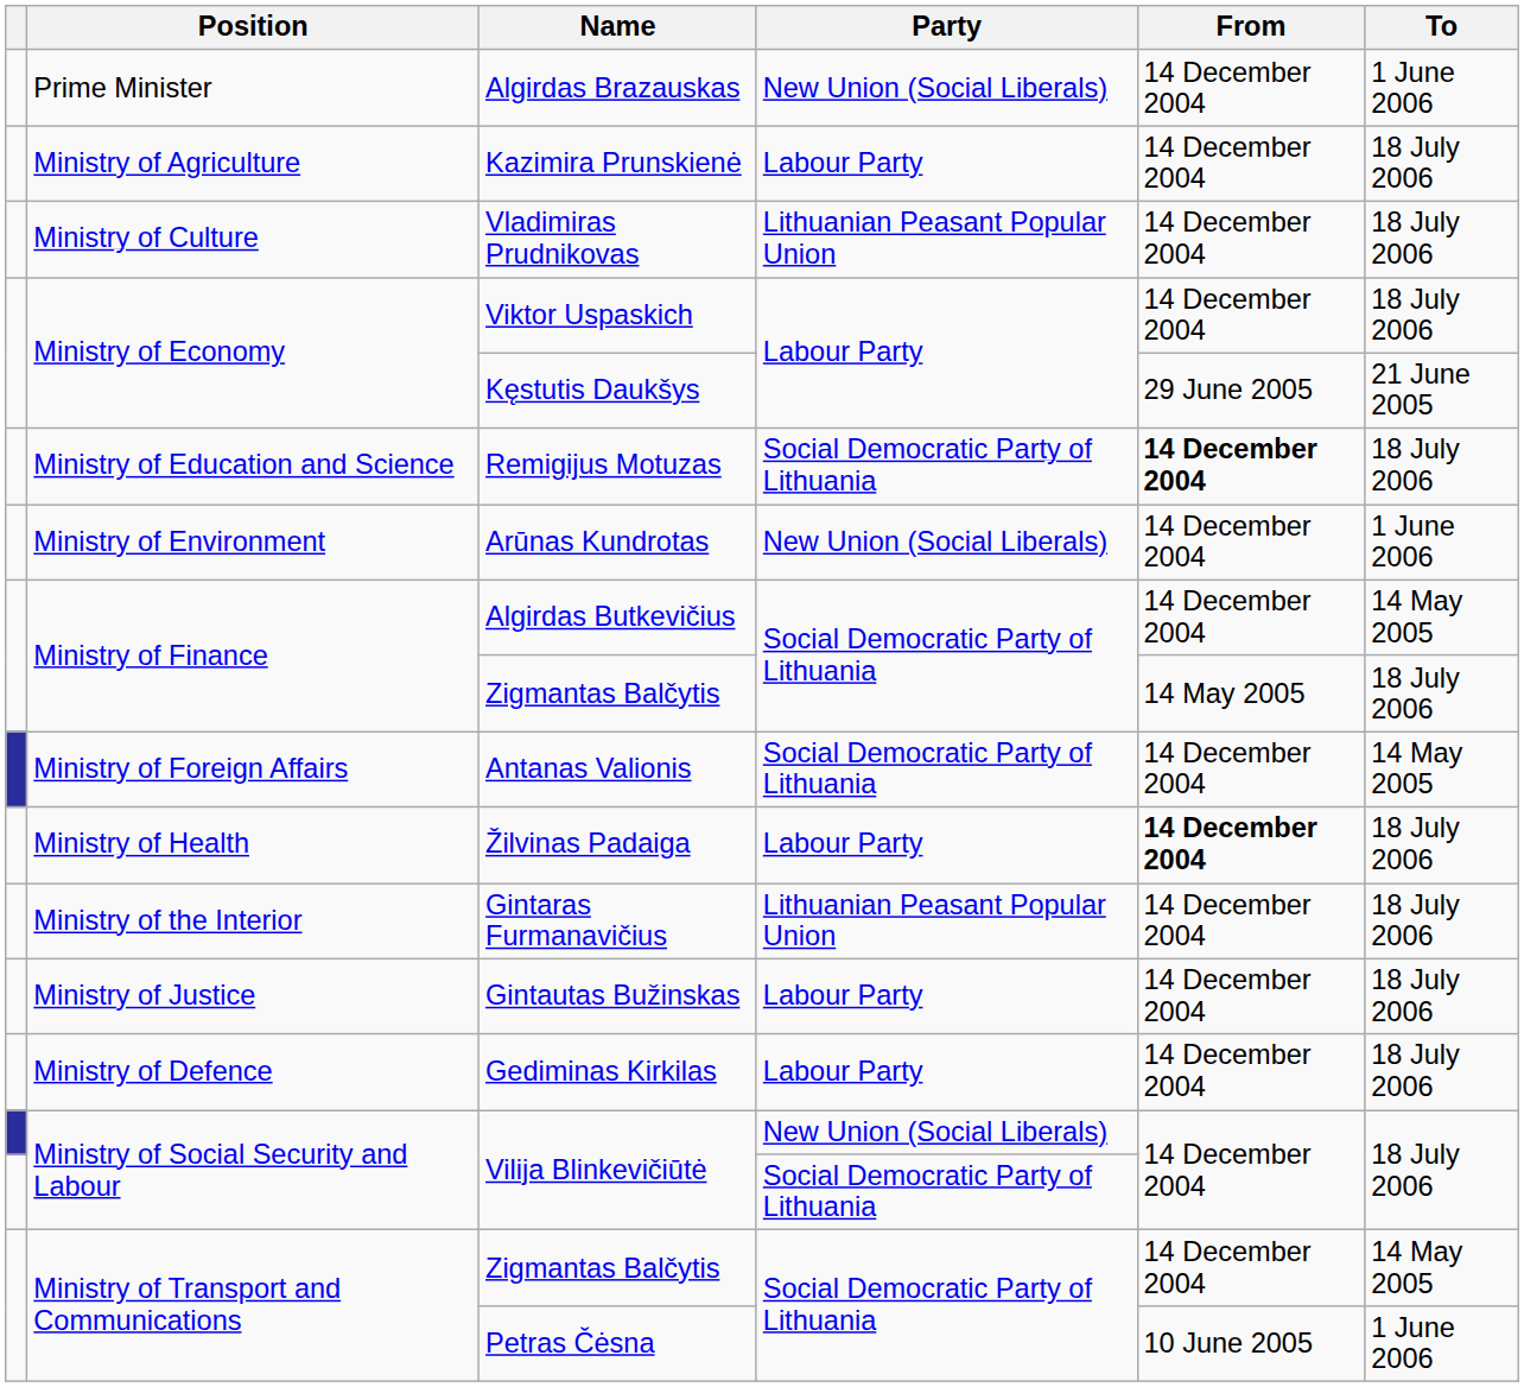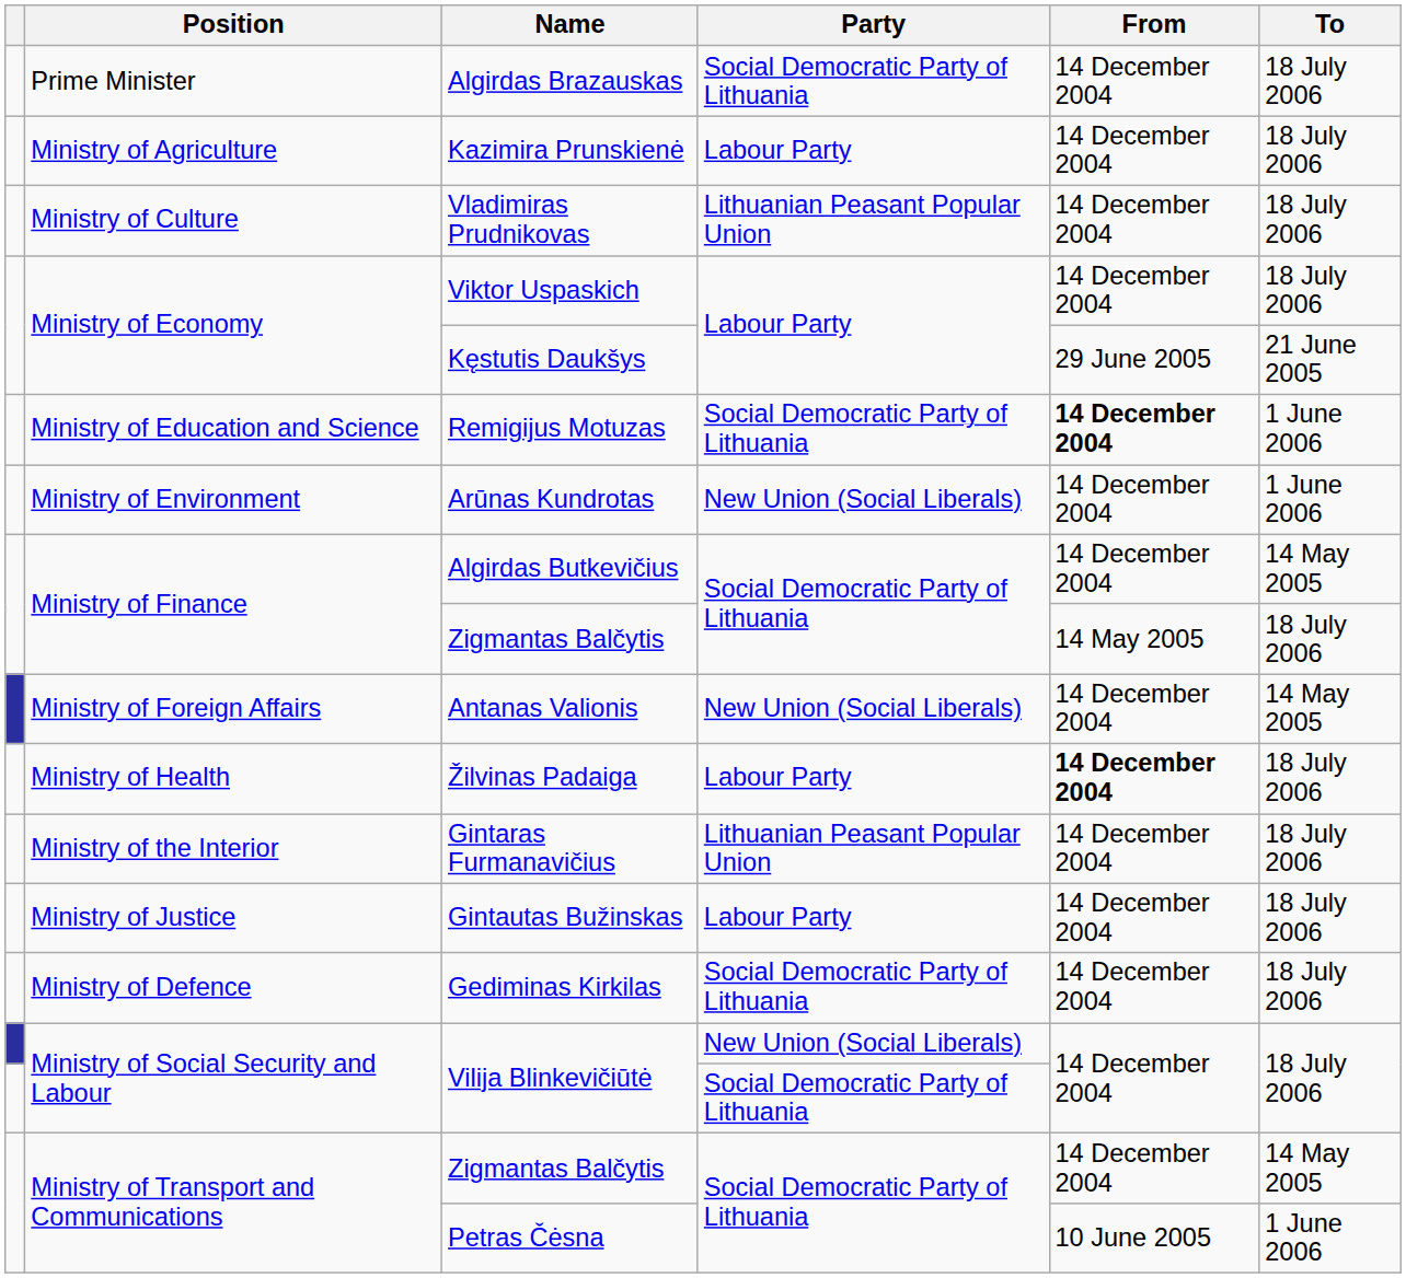Algirdas Brazauskas | Party: New Union (Social Liberals) -> Social Democratic Party of Lithuania
Algirdas Brazauskas | To: 1 June 2006 -> 18 July 2006
Remigijus Motuzas | To: 18 July 2006 -> 1 June 2006
Antanas Valionis | Party: Social Democratic Party of Lithuania -> New Union (Social Liberals)
Gediminas Kirkilas | Party: Labour Party -> Social Democratic Party of Lithuania
